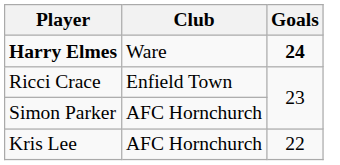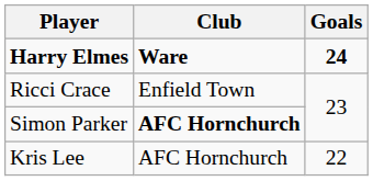Harry Elmes | Club: normal -> bold
Simon Parker | Club: normal -> bold
